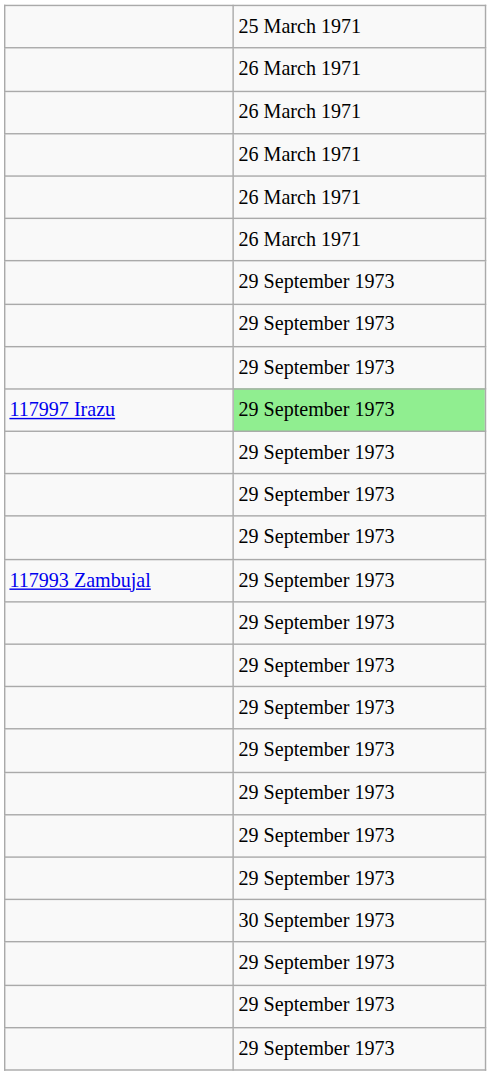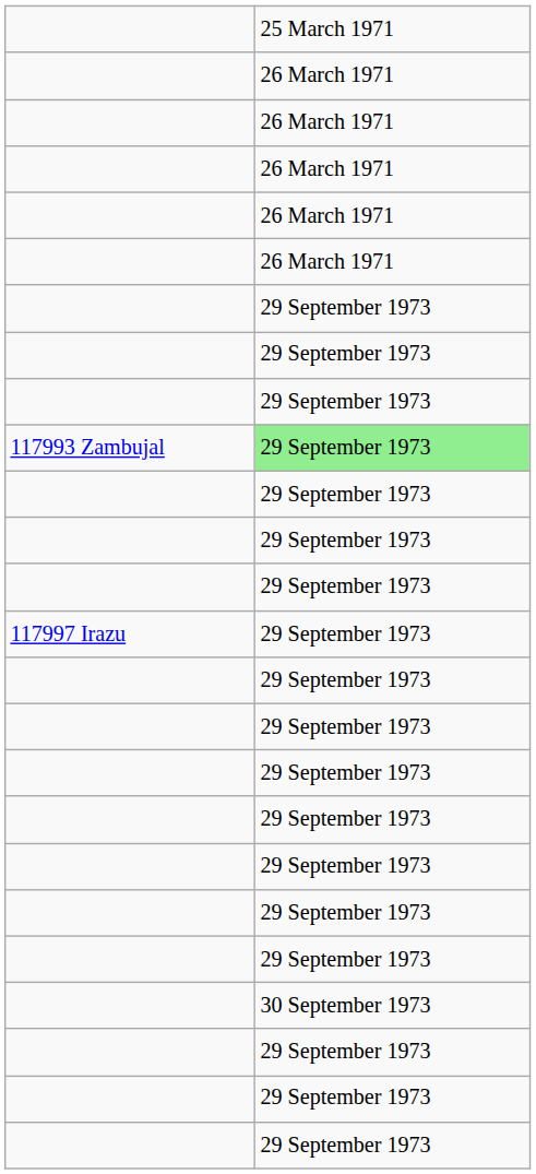row 10 | column 1: 117997 Irazu -> 117993 Zambujal
row 14 | column 1: 117993 Zambujal -> 117997 Irazu
